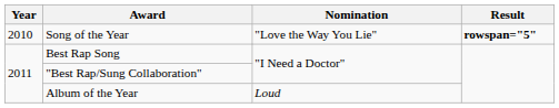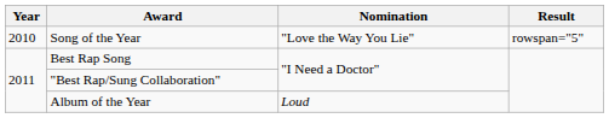Song of the Year | Result: bold -> normal
